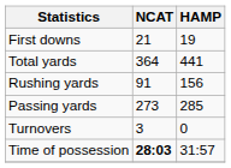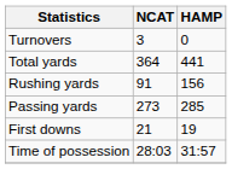rows swapped: First downs <-> Turnovers
Time of possession | NCAT: bold -> normal
